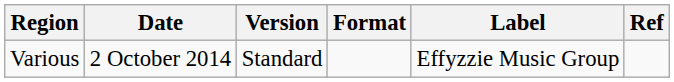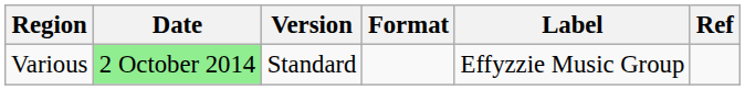Various | Date: no background -> lightgreen background
